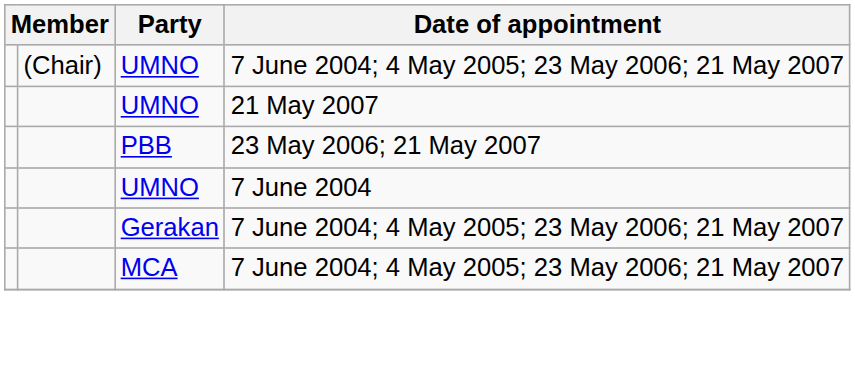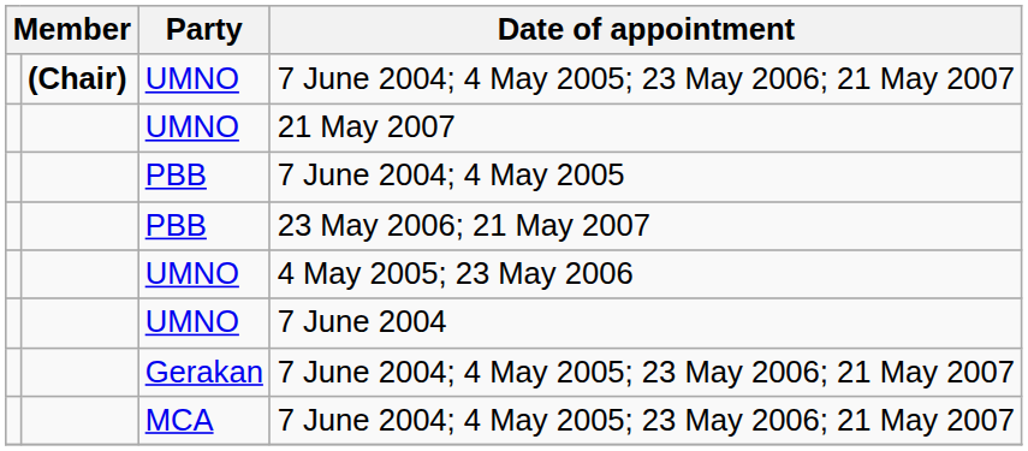UMNO / 7 June 2004; 4 May 2005; 23 May 2006; 21 May 2007 | column 2: normal -> bold
+ row: PBB | 7 June 2004; 4 May 2005
+ row: UMNO | 4 May 2005; 23 May 2006
